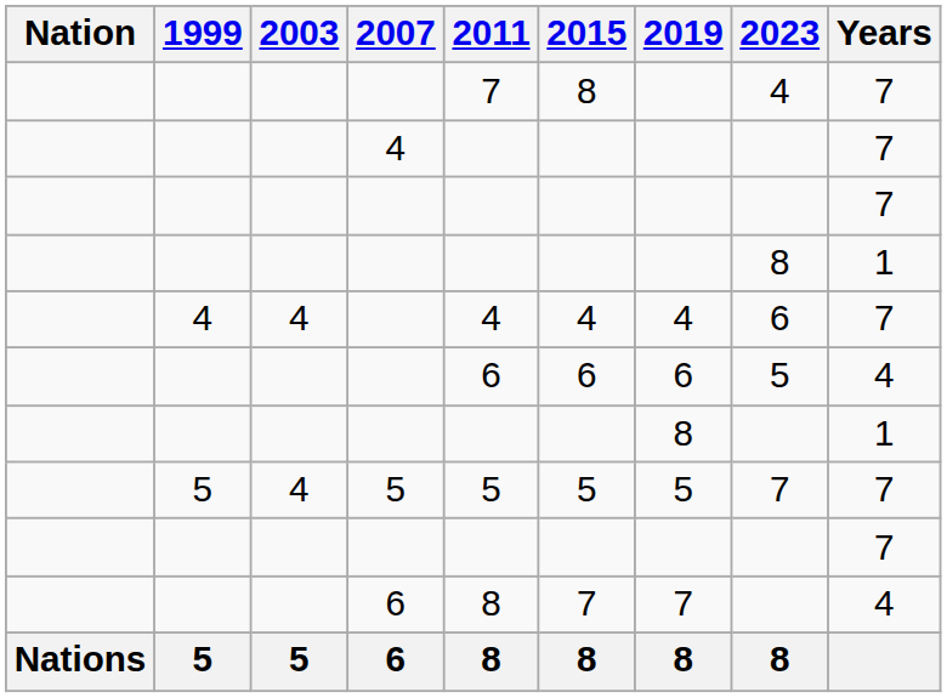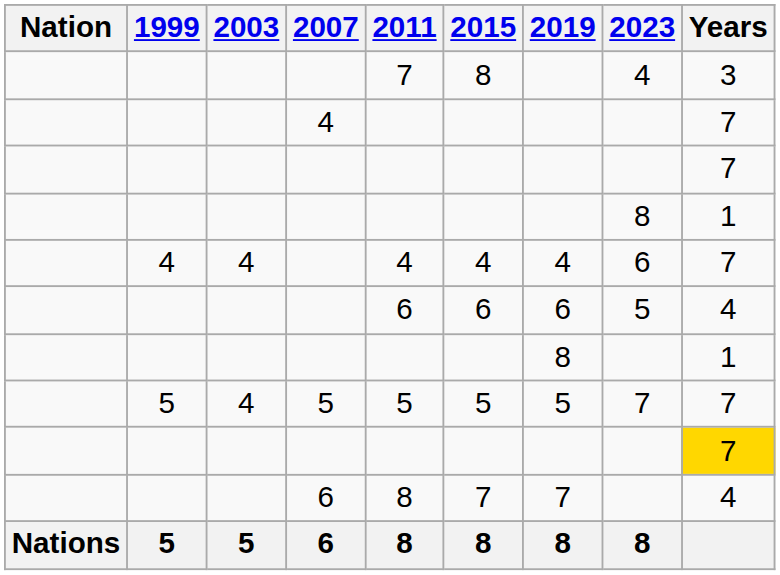row 2 | Years: 7 -> 3
row 10 | Years: no background -> gold background
